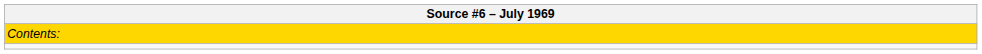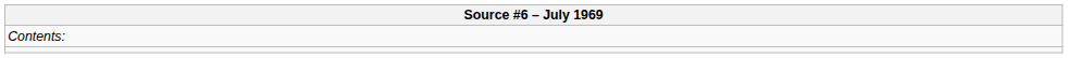row 2 | column 1: gold background -> no background
